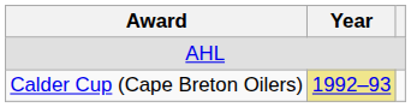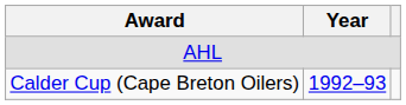Calder Cup (Cape Breton Oilers) | Year: khaki background -> no background
